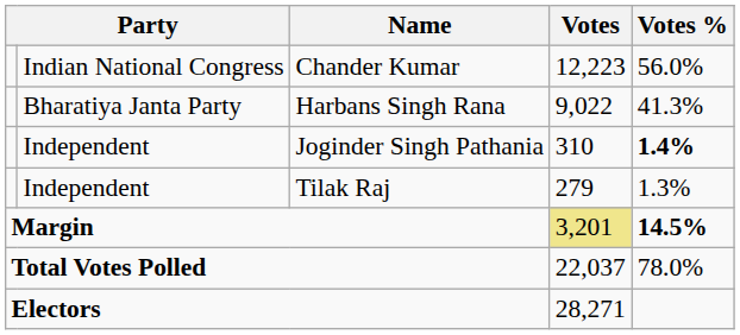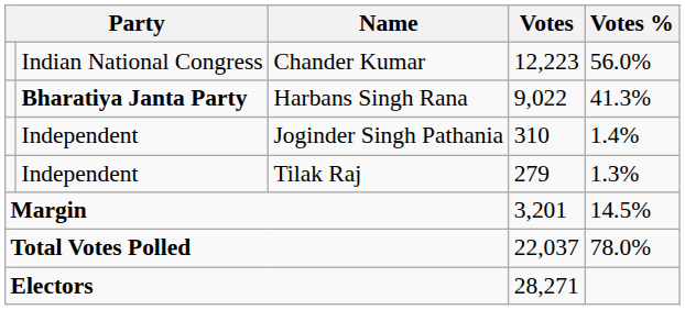Harbans Singh Rana | column 2: normal -> bold
Joginder Singh Pathania | Votes %: bold -> normal
Margin | Votes: khaki background -> no background
Margin | Votes %: bold -> normal
